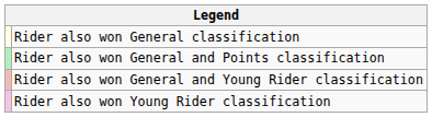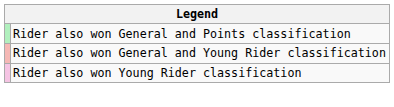- row: Rider also won General classification
